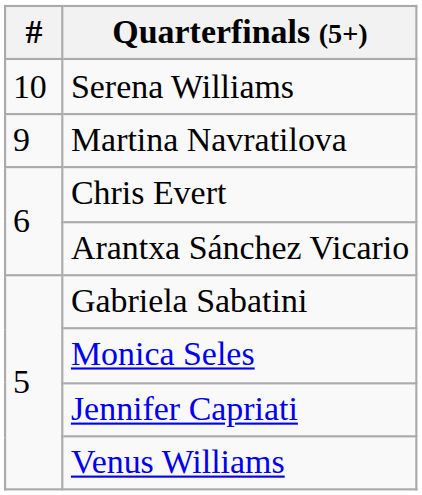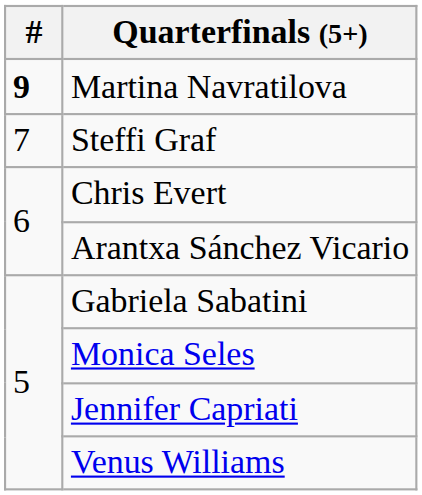- row: 10 | Serena Williams
Martina Navratilova | #: normal -> bold
+ row: 7 | Steffi Graf
